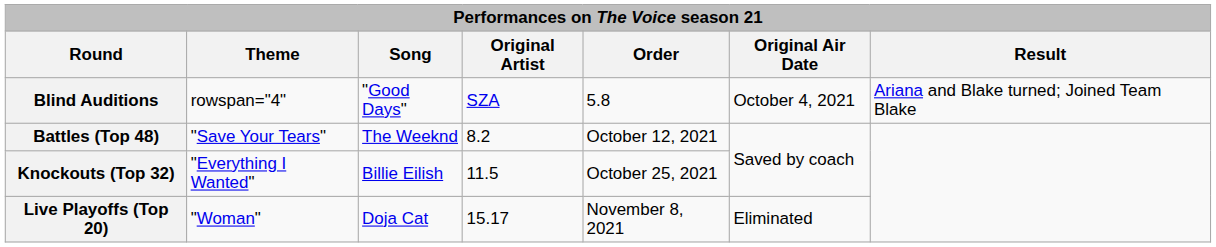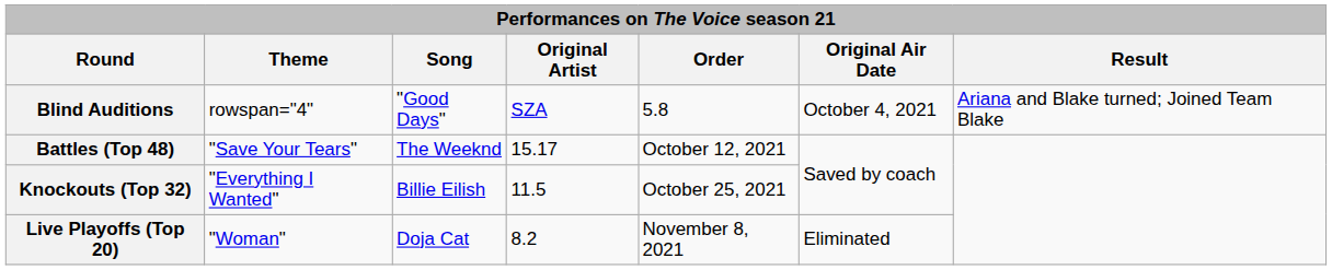Battles (Top 48) | Original Artist: 8.2 -> 15.17
Live Playoffs (Top 20) | Original Artist: 15.17 -> 8.2
